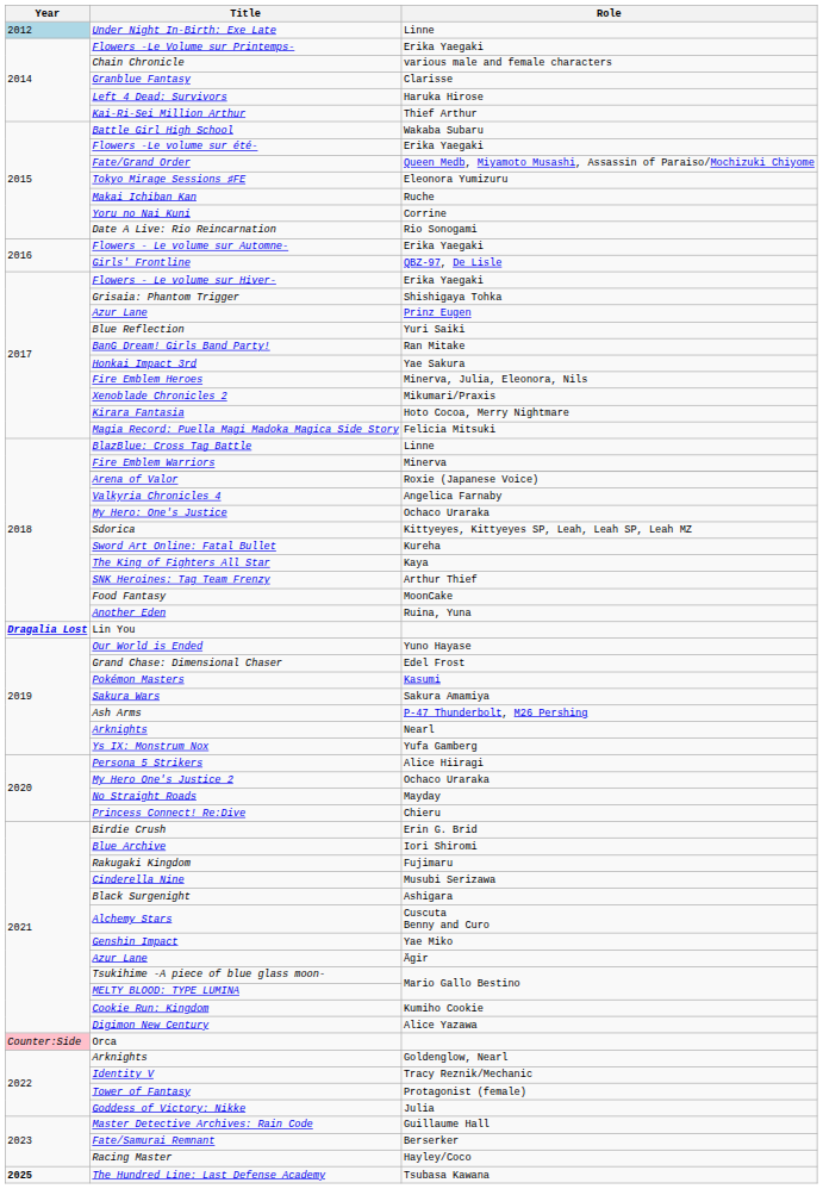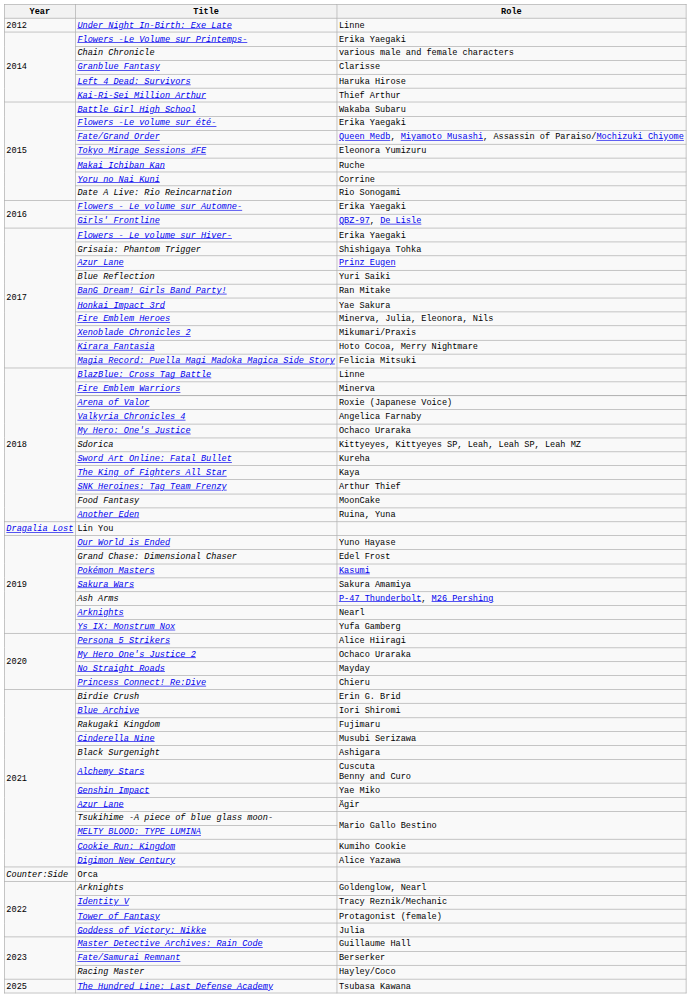Under Night In-Birth: Exe Late | Year: lightblue background -> no background
Lin You | Year: bold -> normal
Orca | Year: pink background -> no background
The Hundred Line: Last Defense Academy | Year: bold -> normal
